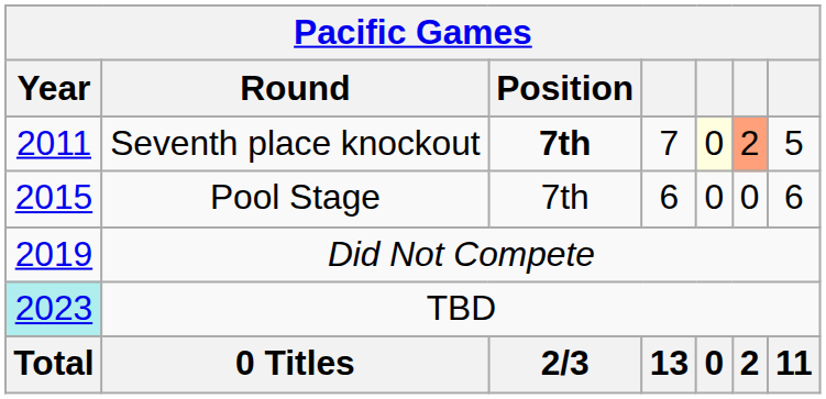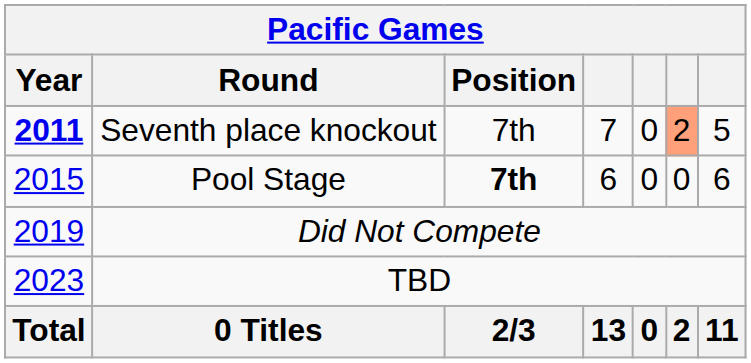Seventh place knockout | Year: normal -> bold
Seventh place knockout | Position: bold -> normal
Seventh place knockout | column 5: lightyellow background -> no background
Pool Stage | Position: normal -> bold
TBD | Year: paleturquoise background -> no background
